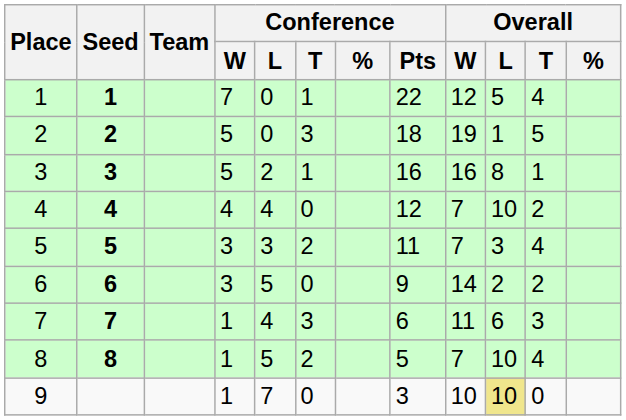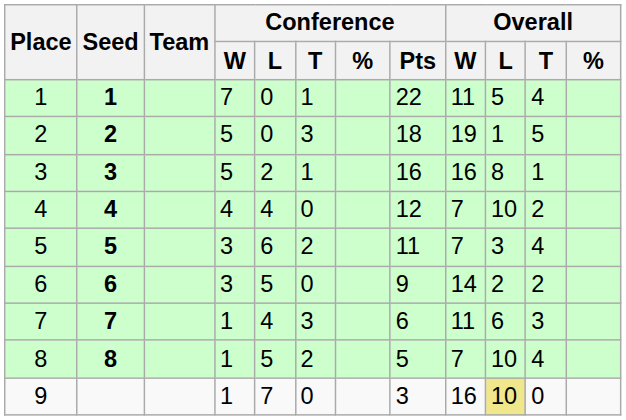row 3 | Overall / W: 12 -> 11
row 7 | Conference / L: 3 -> 6
row 11 | Overall / W: 10 -> 16
